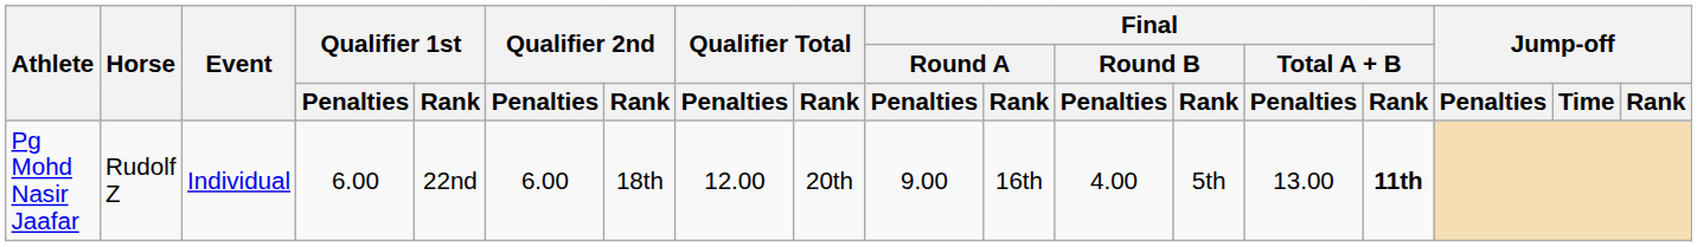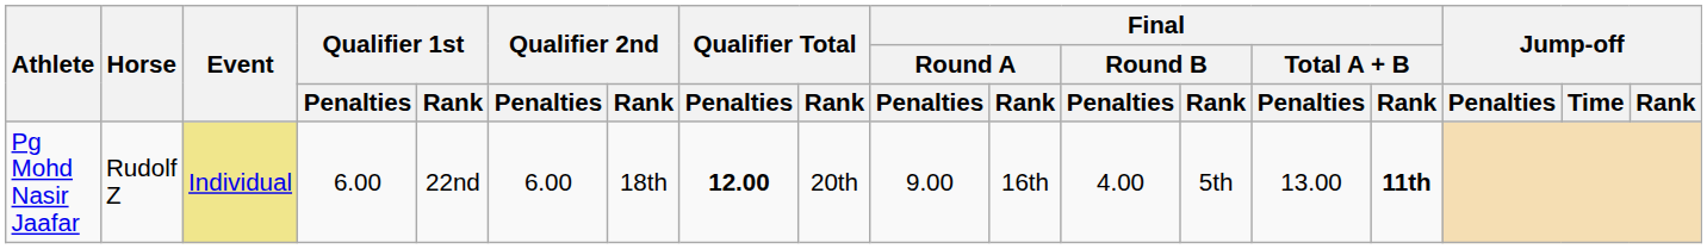Pg Mohd Nasir Jaafar | Event: no background -> khaki background
Pg Mohd Nasir Jaafar | Qualifier Total / Penalties: normal -> bold
